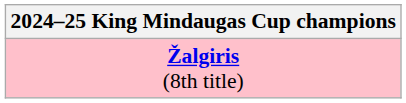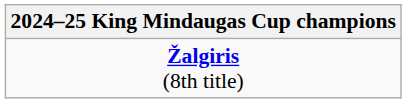row 2 | column 1: pink background -> no background
